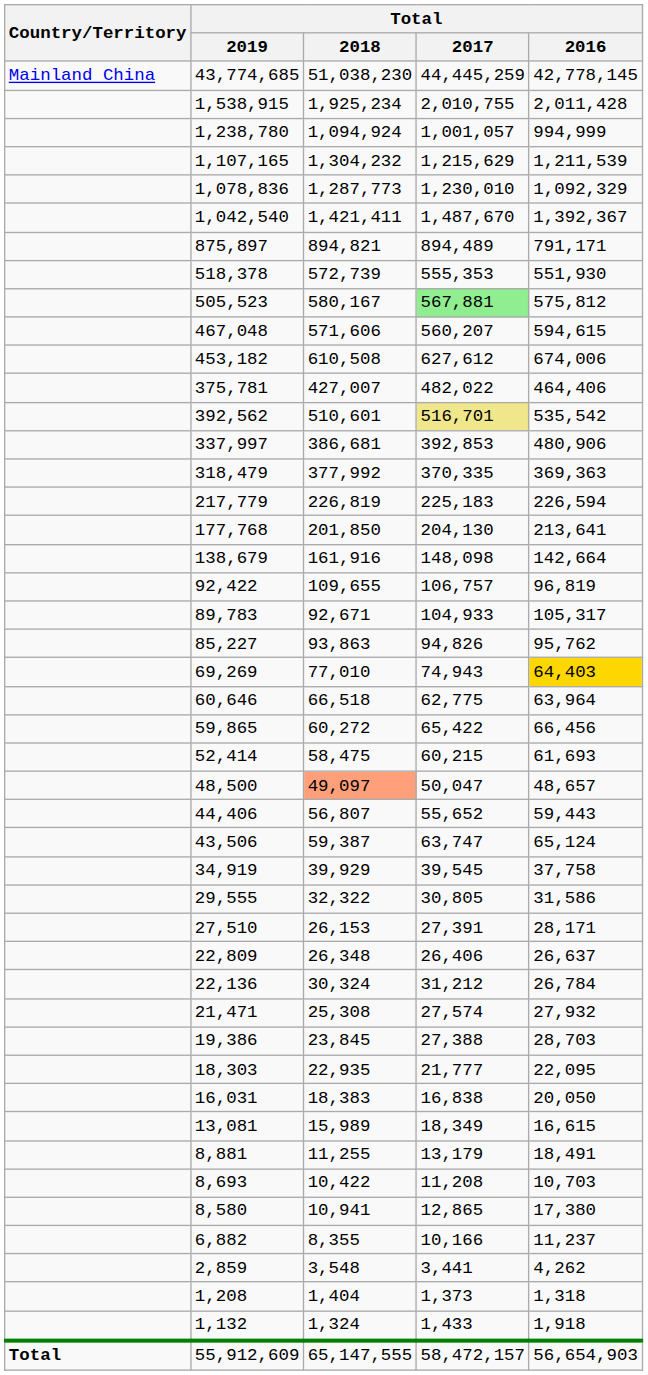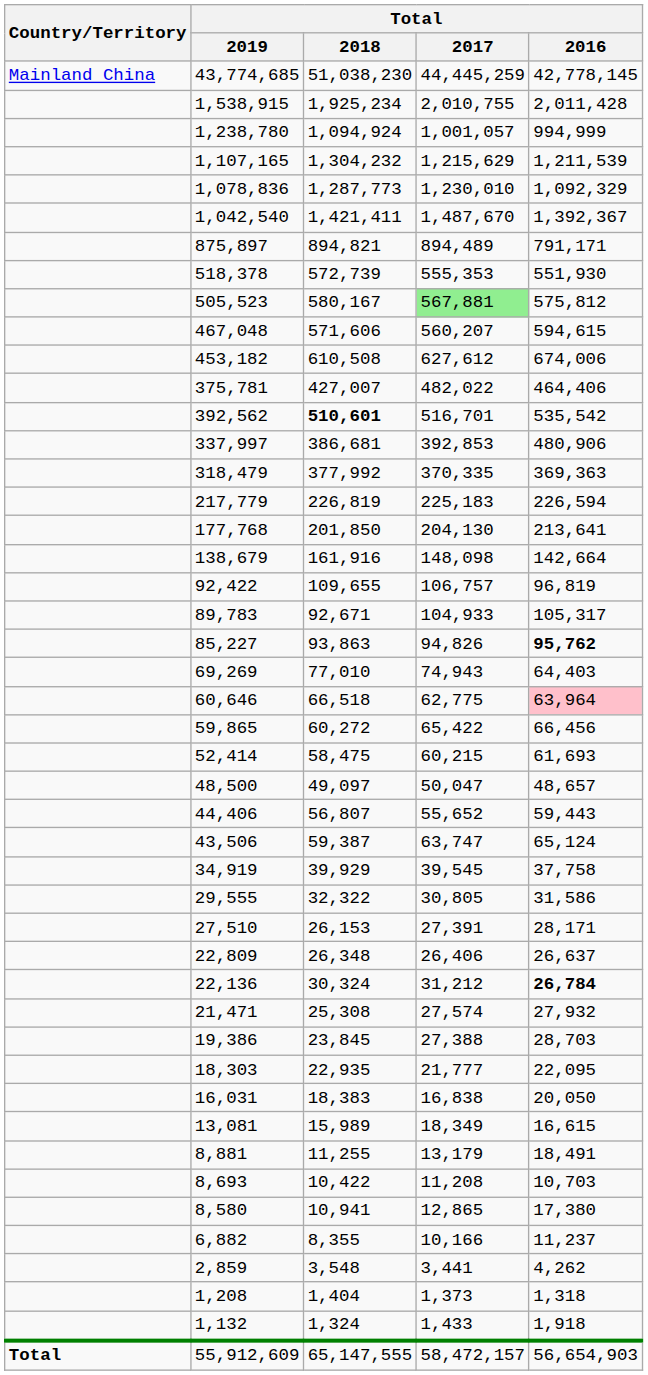392,562 | Total / 2018: normal -> bold
392,562 | Total / 2017: khaki background -> no background
85,227 | Total / 2016: normal -> bold
69,269 | Total / 2016: gold background -> no background
60,646 | Total / 2016: no background -> pink background
48,500 | Total / 2018: lightsalmon background -> no background
22,136 | Total / 2016: normal -> bold
